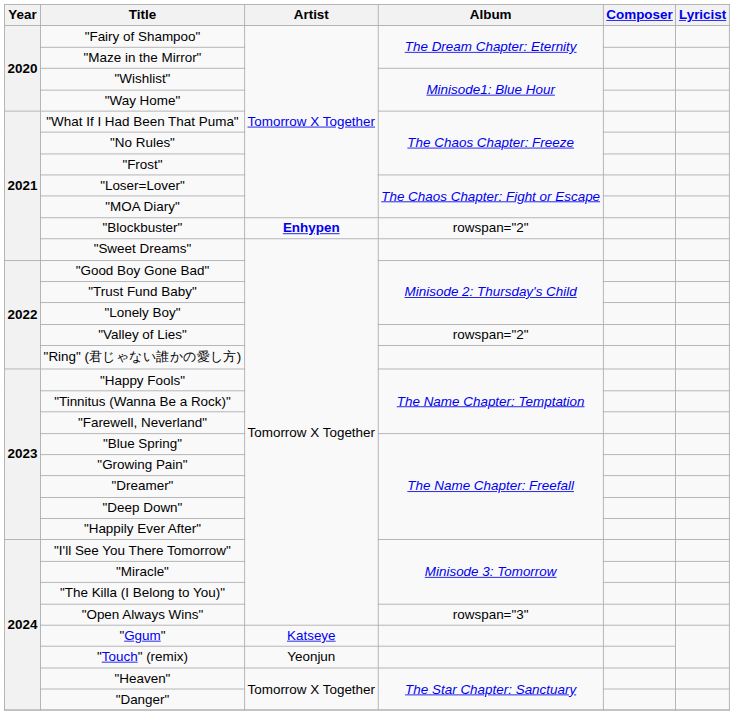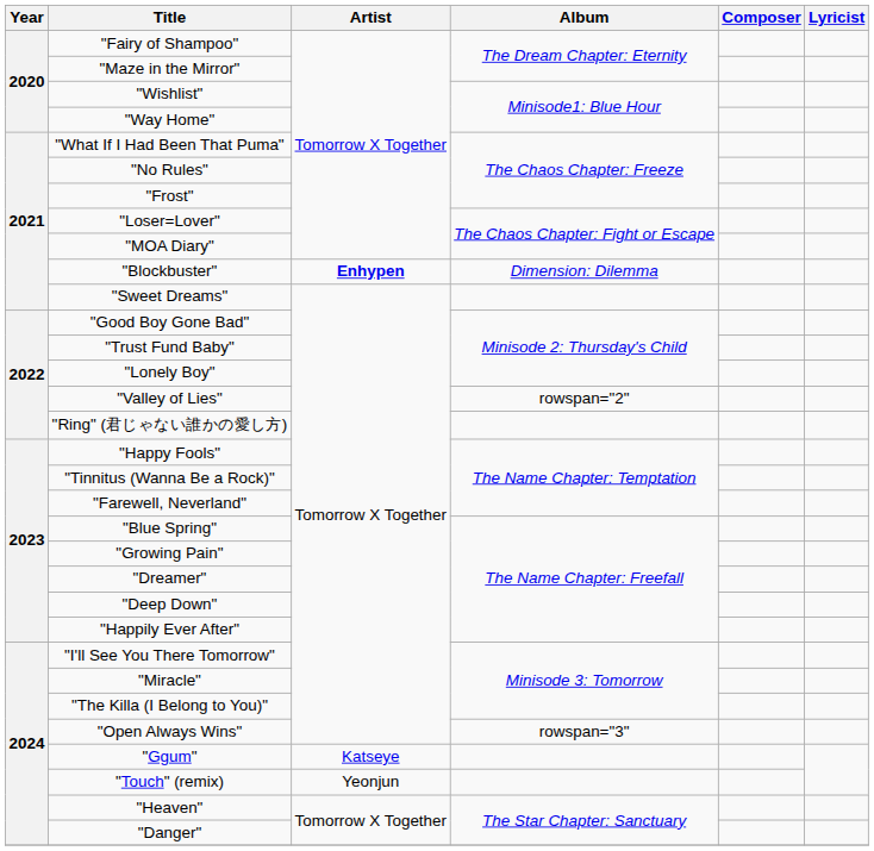"Blockbuster" | Album: rowspan="2" -> Dimension: Dilemma
